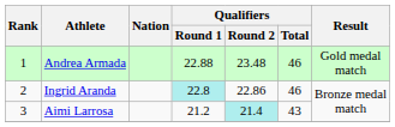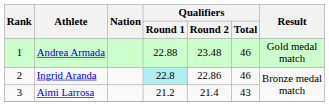Aimi Larrosa | Qualifiers / Round 2: paleturquoise background -> no background
